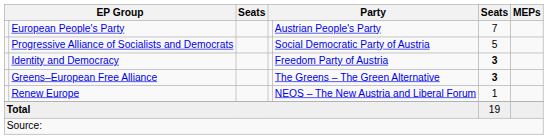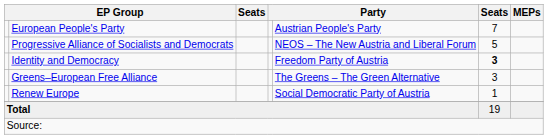Progressive Alliance of Socialists and Democrats | column 5: Social Democratic Party of Austria -> NEOS – The New Austria and Liberal Forum
Greens–European Free Alliance | column 6: bold -> normal
Renew Europe | column 5: NEOS – The New Austria and Liberal Forum -> Social Democratic Party of Austria
